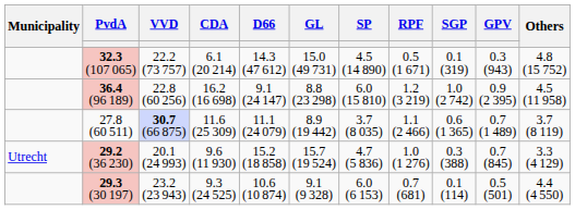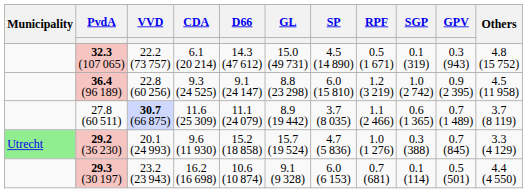36.4 (96 189) | CDA: 16.2 (16 698) -> 9.3 (24 525)
29.2 (36 230) | Municipality: no background -> lightgreen background
29.3 (30 197) | CDA: 9.3 (24 525) -> 16.2 (16 698)
